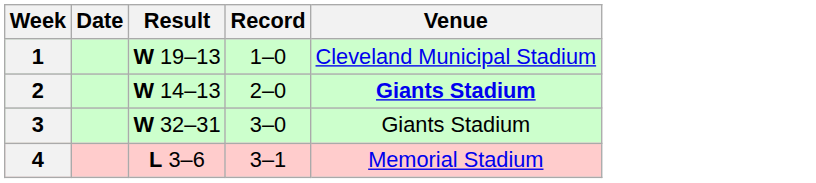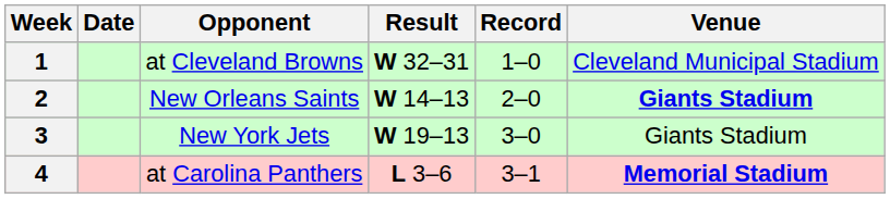+ column: Opponent | at Cleveland Browns | New Orleans Saints | New York Jets | at Carolina Panthers
1 | Result: W 19–13 -> W 32–31
3 | Result: W 32–31 -> W 19–13
4 | Venue: normal -> bold
